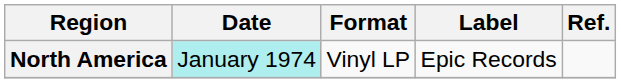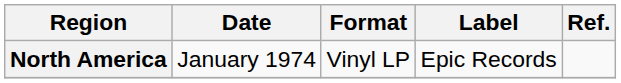North America | Date: paleturquoise background -> no background
